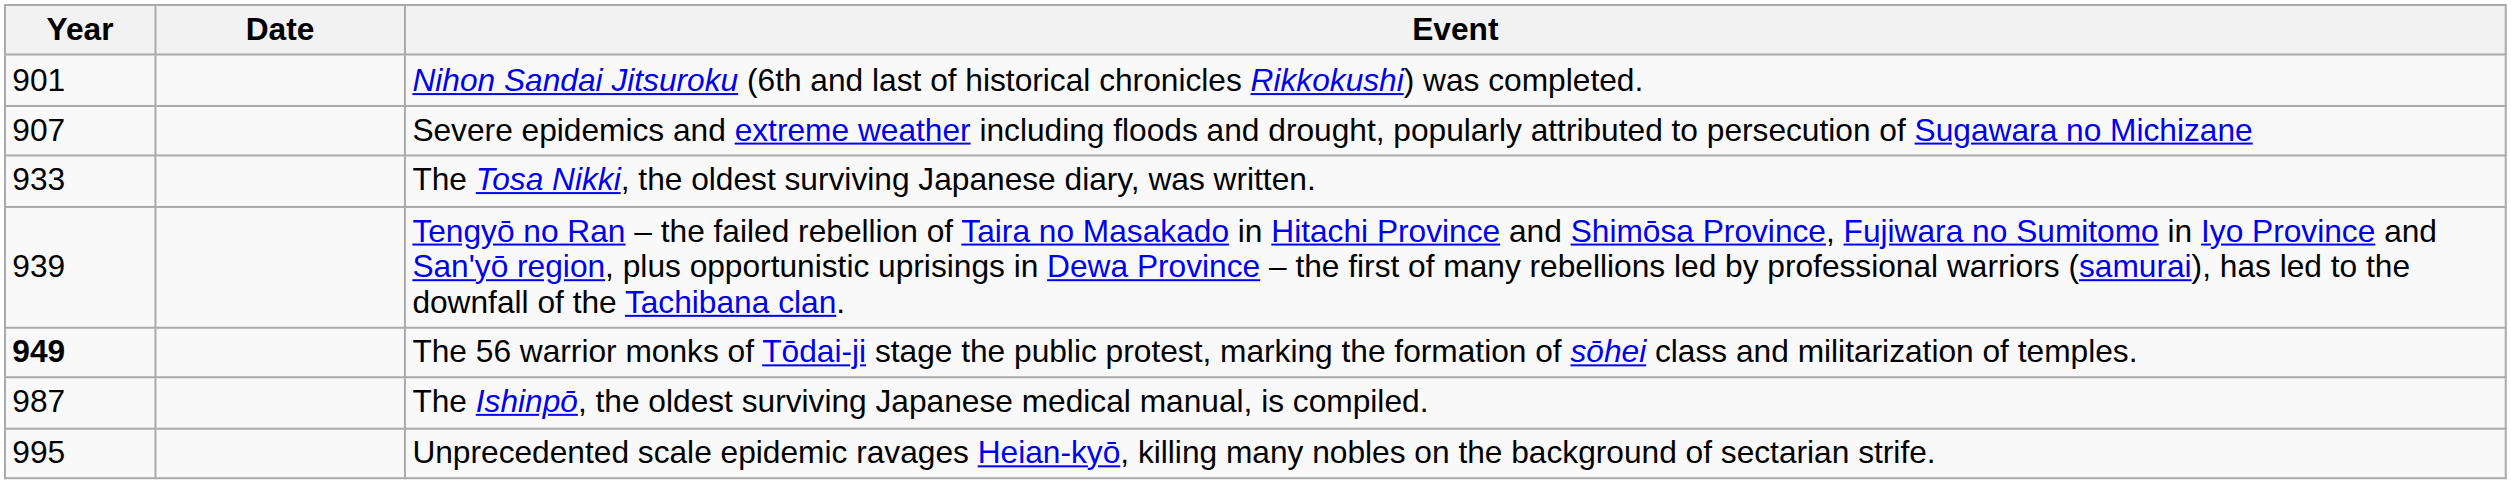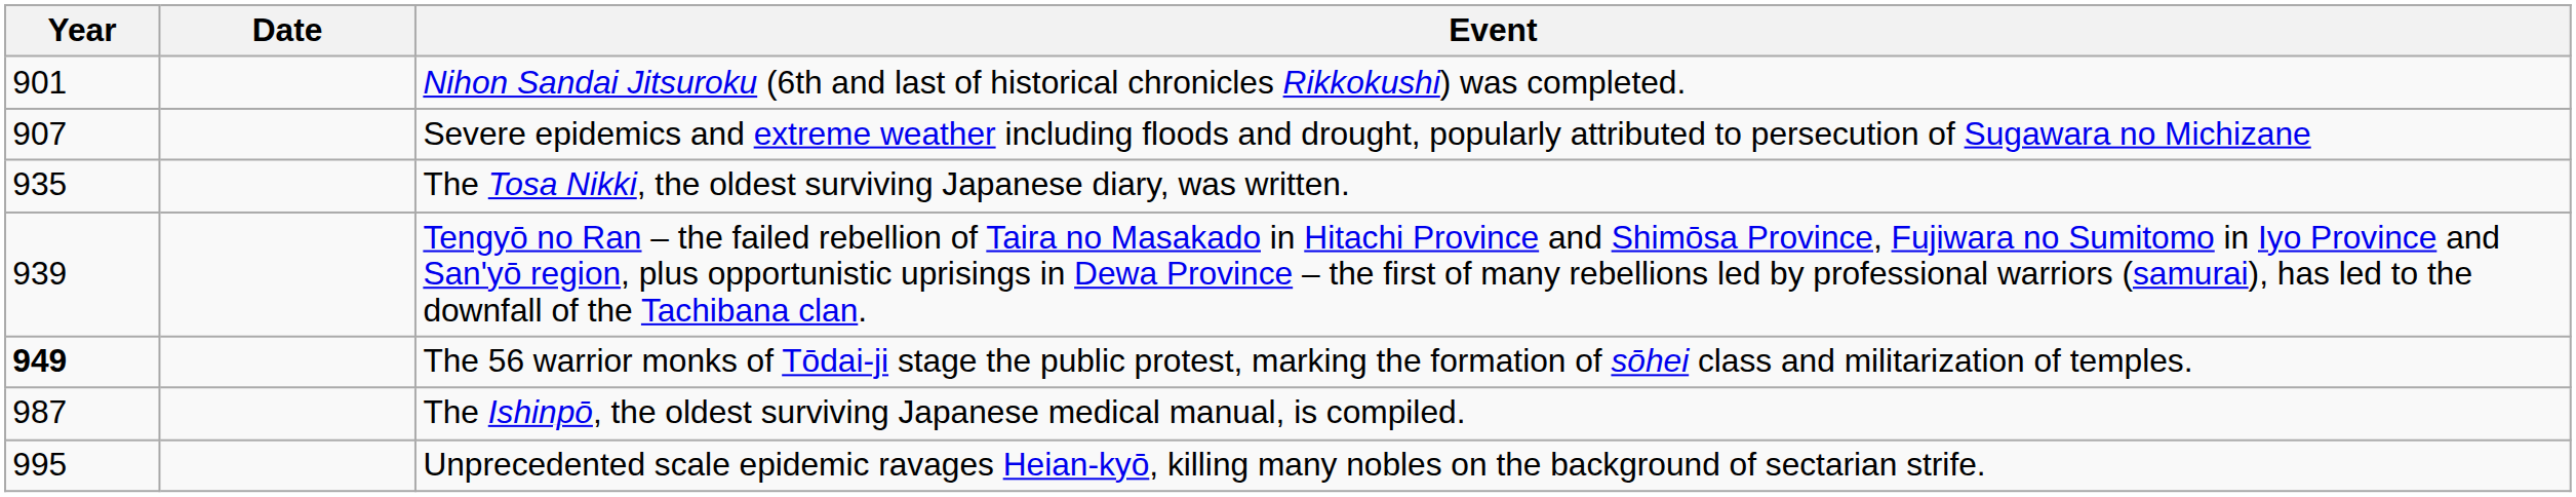row 4 | Year: 933 -> 935
